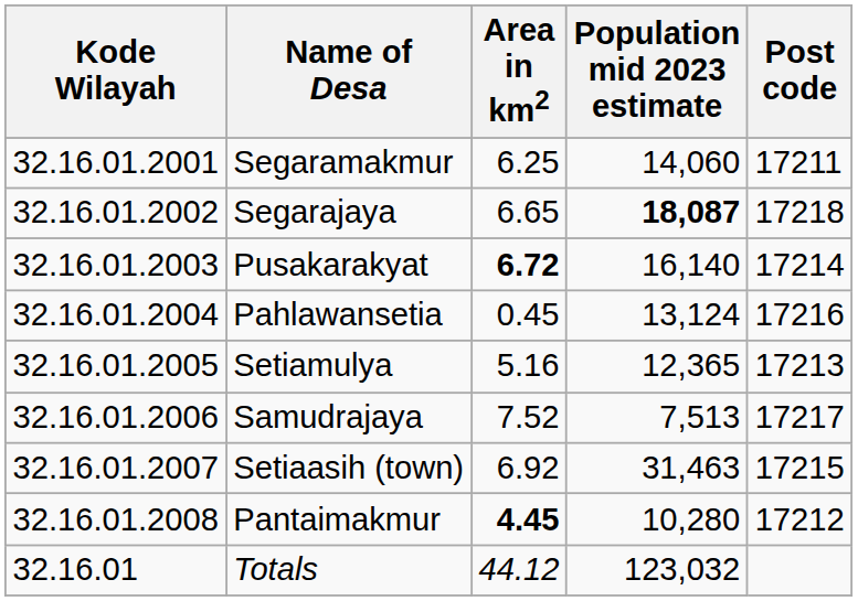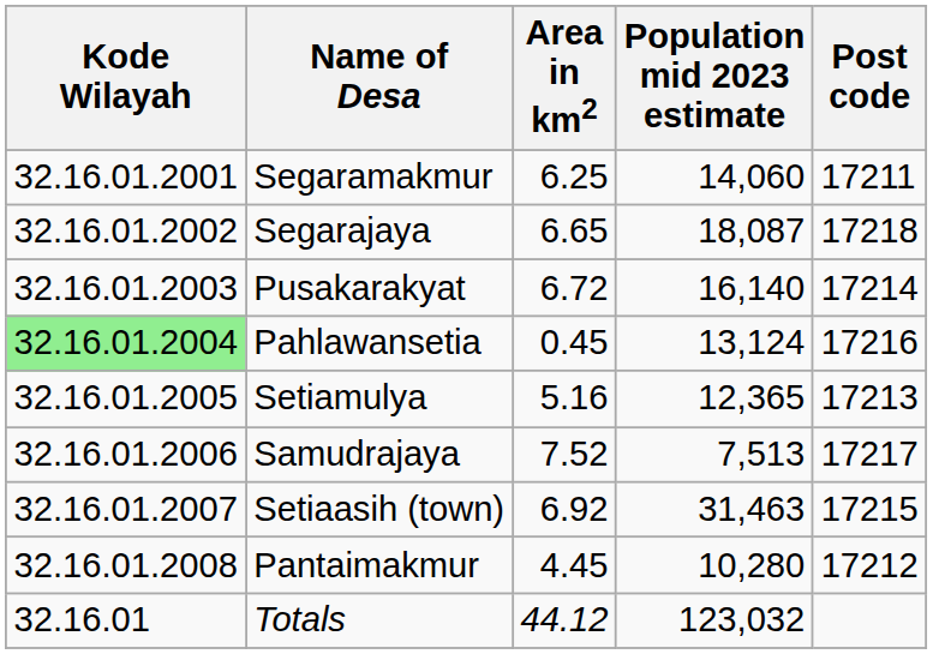Segarajaya | Population mid 2023 estimate: bold -> normal
Pusakarakyat | Area in km2: bold -> normal
Pahlawansetia | Kode Wilayah: no background -> lightgreen background
Pantaimakmur | Area in km2: bold -> normal
